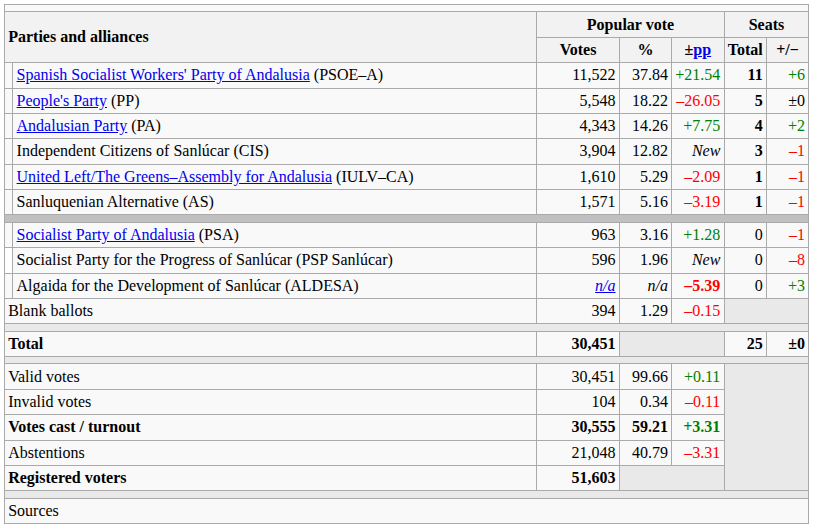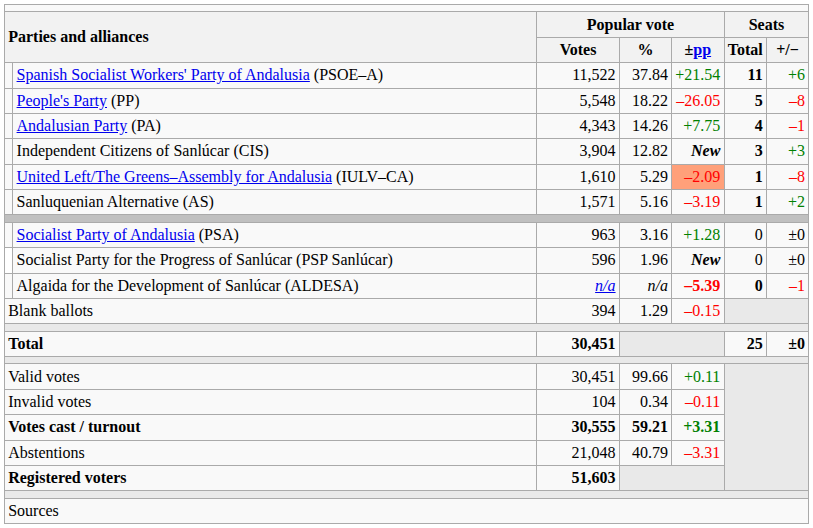People's Party (PP) | column 7: ±0 -> –8
Andalusian Party (PA) | column 7: +2 -> –1
Independent Citizens of Sanlúcar (CIS) | column 5: normal -> bold
Independent Citizens of Sanlúcar (CIS) | column 7: –1 -> +3
United Left/The Greens–Assembly for Andalusia (IULV–CA) | column 5: no background -> lightsalmon background
United Left/The Greens–Assembly for Andalusia (IULV–CA) | column 7: –1 -> –8
Sanluquenian Alternative (AS) | column 7: –1 -> +2
Socialist Party of Andalusia (PSA) | column 7: –1 -> ±0
Socialist Party for the Progress of Sanlúcar (PSP Sanlúcar) | column 5: normal -> bold
Socialist Party for the Progress of Sanlúcar (PSP Sanlúcar) | column 7: –8 -> ±0
Algaida for the Development of Sanlúcar (ALDESA) | column 6: normal -> bold
Algaida for the Development of Sanlúcar (ALDESA) | column 7: +3 -> –1
